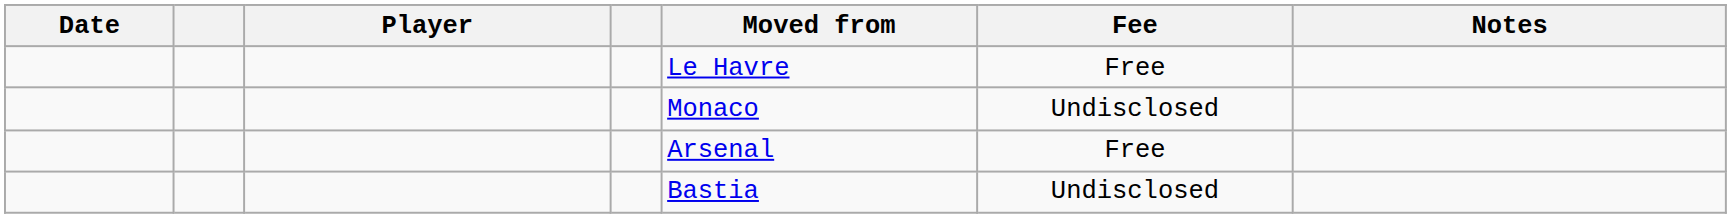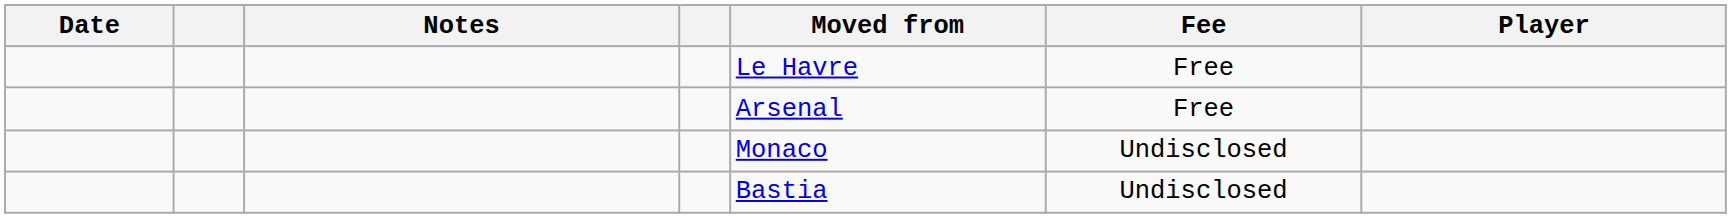columns swapped: Player <-> Notes
row 3 | Moved from: Monaco -> Arsenal
row 3 | Fee: Undisclosed -> Free
row 4 | Moved from: Arsenal -> Monaco
row 4 | Fee: Free -> Undisclosed
